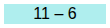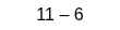row 1 | column 1: paleturquoise background -> no background
